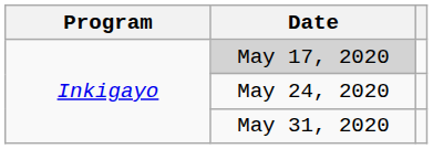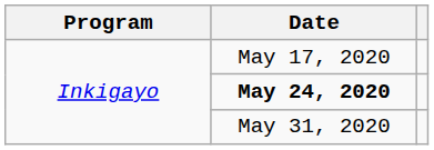May 17, 2020 | Date: lightgrey background -> no background
May 24, 2020 | Date: normal -> bold
